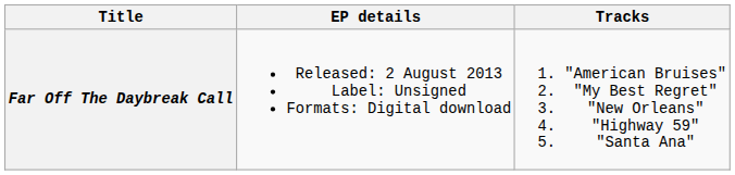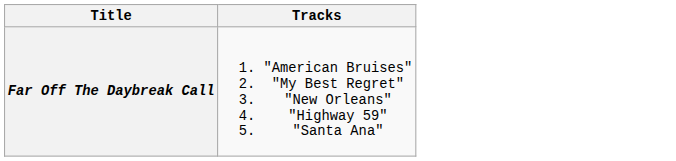- column: EP details | Released: 2 August 2013 Label: Unsigned Formats: Digital download
